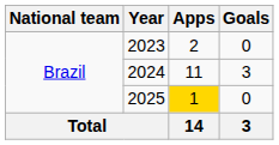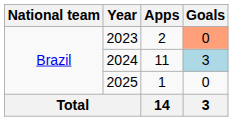2023 | Goals: no background -> lightsalmon background
2024 | Goals: no background -> lightblue background
2025 | Apps: gold background -> no background
